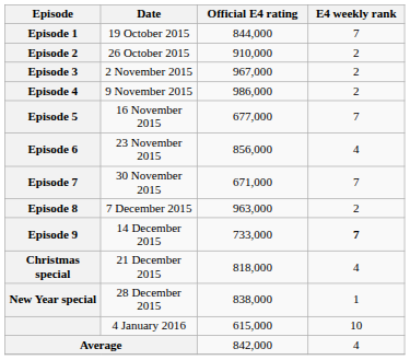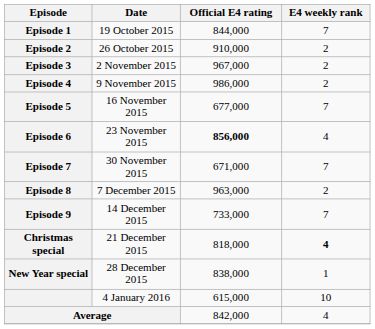Episode 6 | Official E4 rating: normal -> bold
Episode 9 | E4 weekly rank: bold -> normal
Christmas special | E4 weekly rank: normal -> bold
